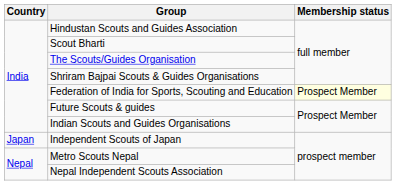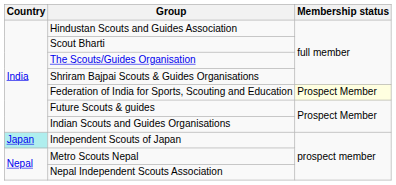Independent Scouts of Japan | Country: no background -> paleturquoise background
